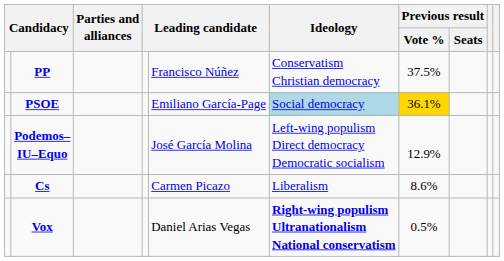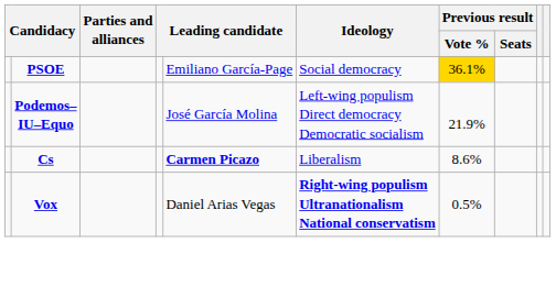- row: PP | Francisco Núñez | Conservatism Christian democracy | 37.5%
PSOE | Ideology: lightblue background -> no background
Podemos– IU–Equo | Previous result / Vote %: 12.9% -> 21.9%
Cs | column 5: normal -> bold
